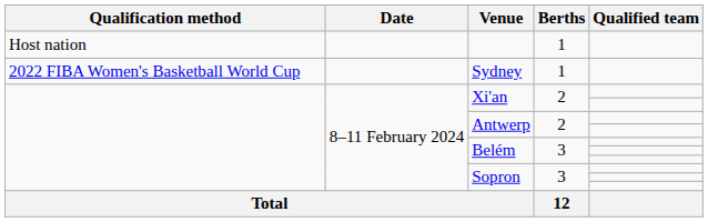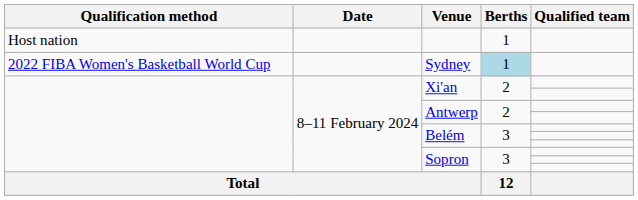Sydney | Berths: no background -> lightblue background
